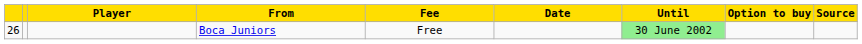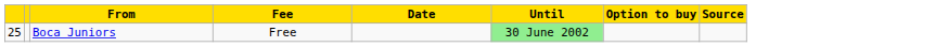- column: Player
Boca Juniors | column 1: 26 -> 25
